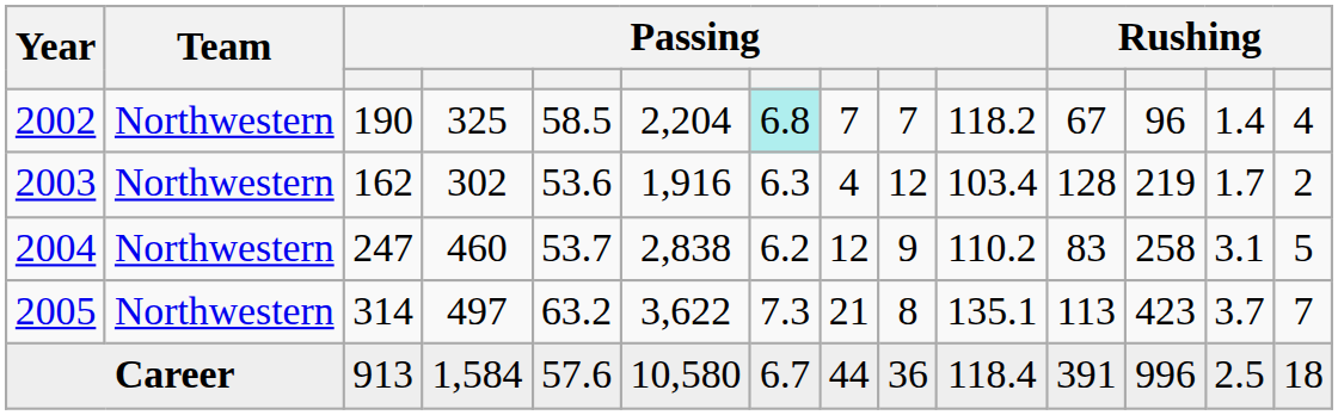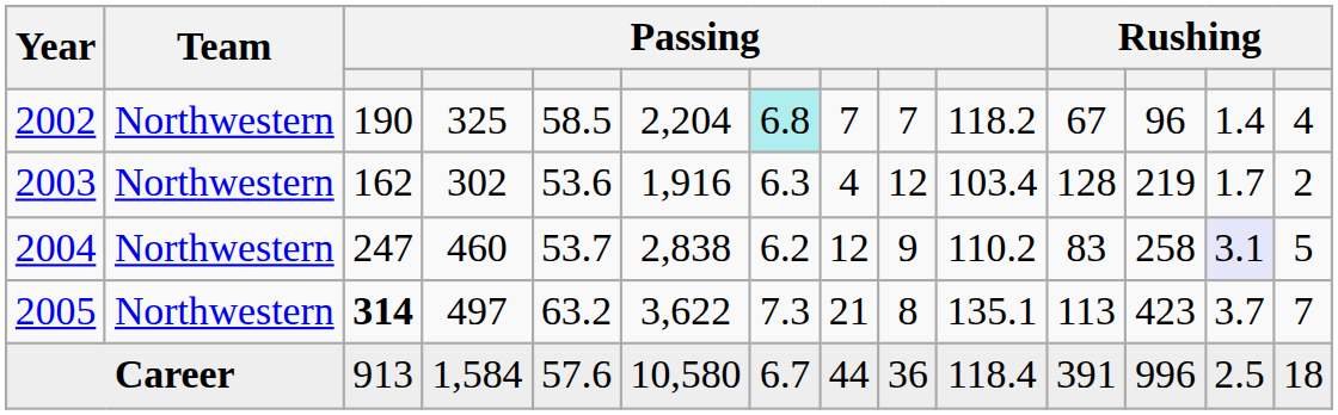2004 | column 13: no background -> lavender background
2005 | column 3: normal -> bold
